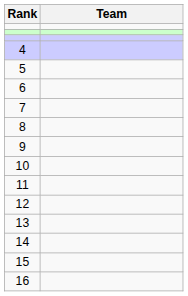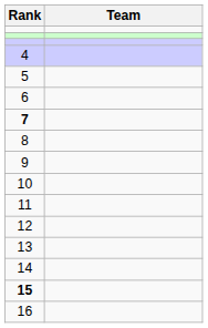row 8 | Rank: normal -> bold
row 16 | Rank: normal -> bold
